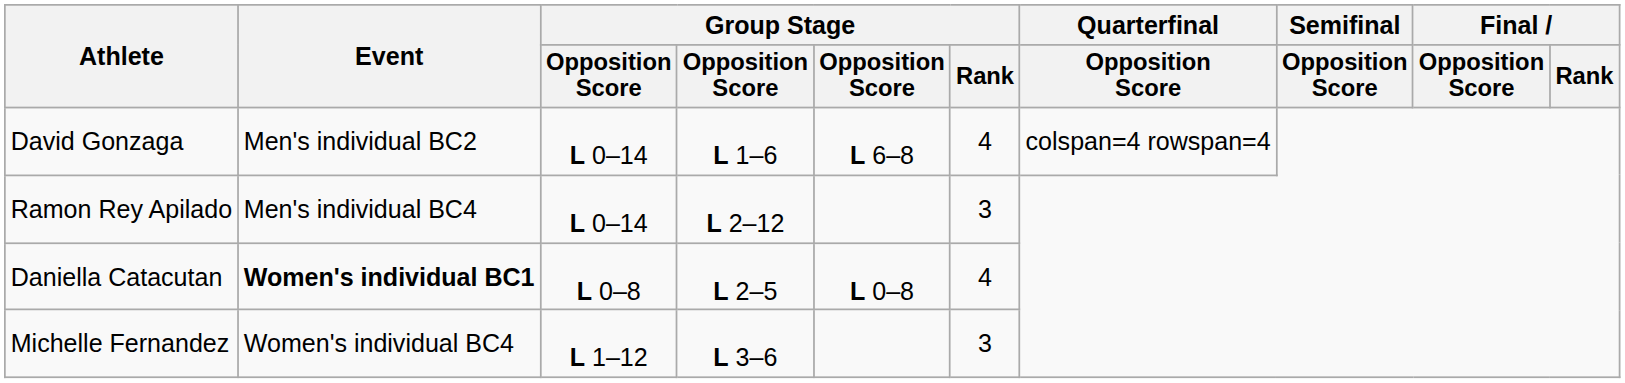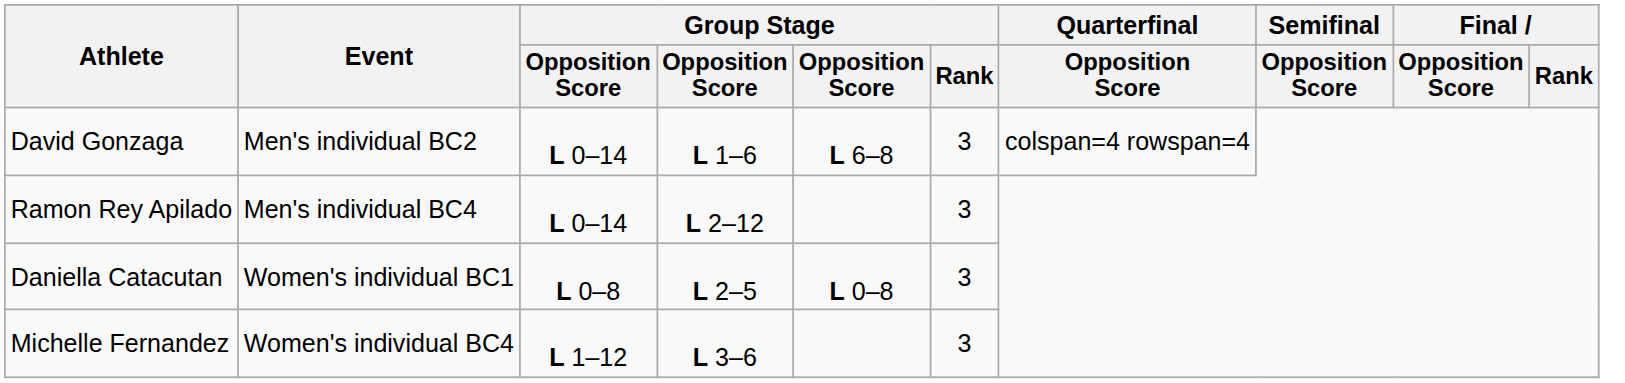David Gonzaga | Group Stage / Rank: 4 -> 3
Daniella Catacutan | Event: bold -> normal
Daniella Catacutan | Group Stage / Rank: 4 -> 3
